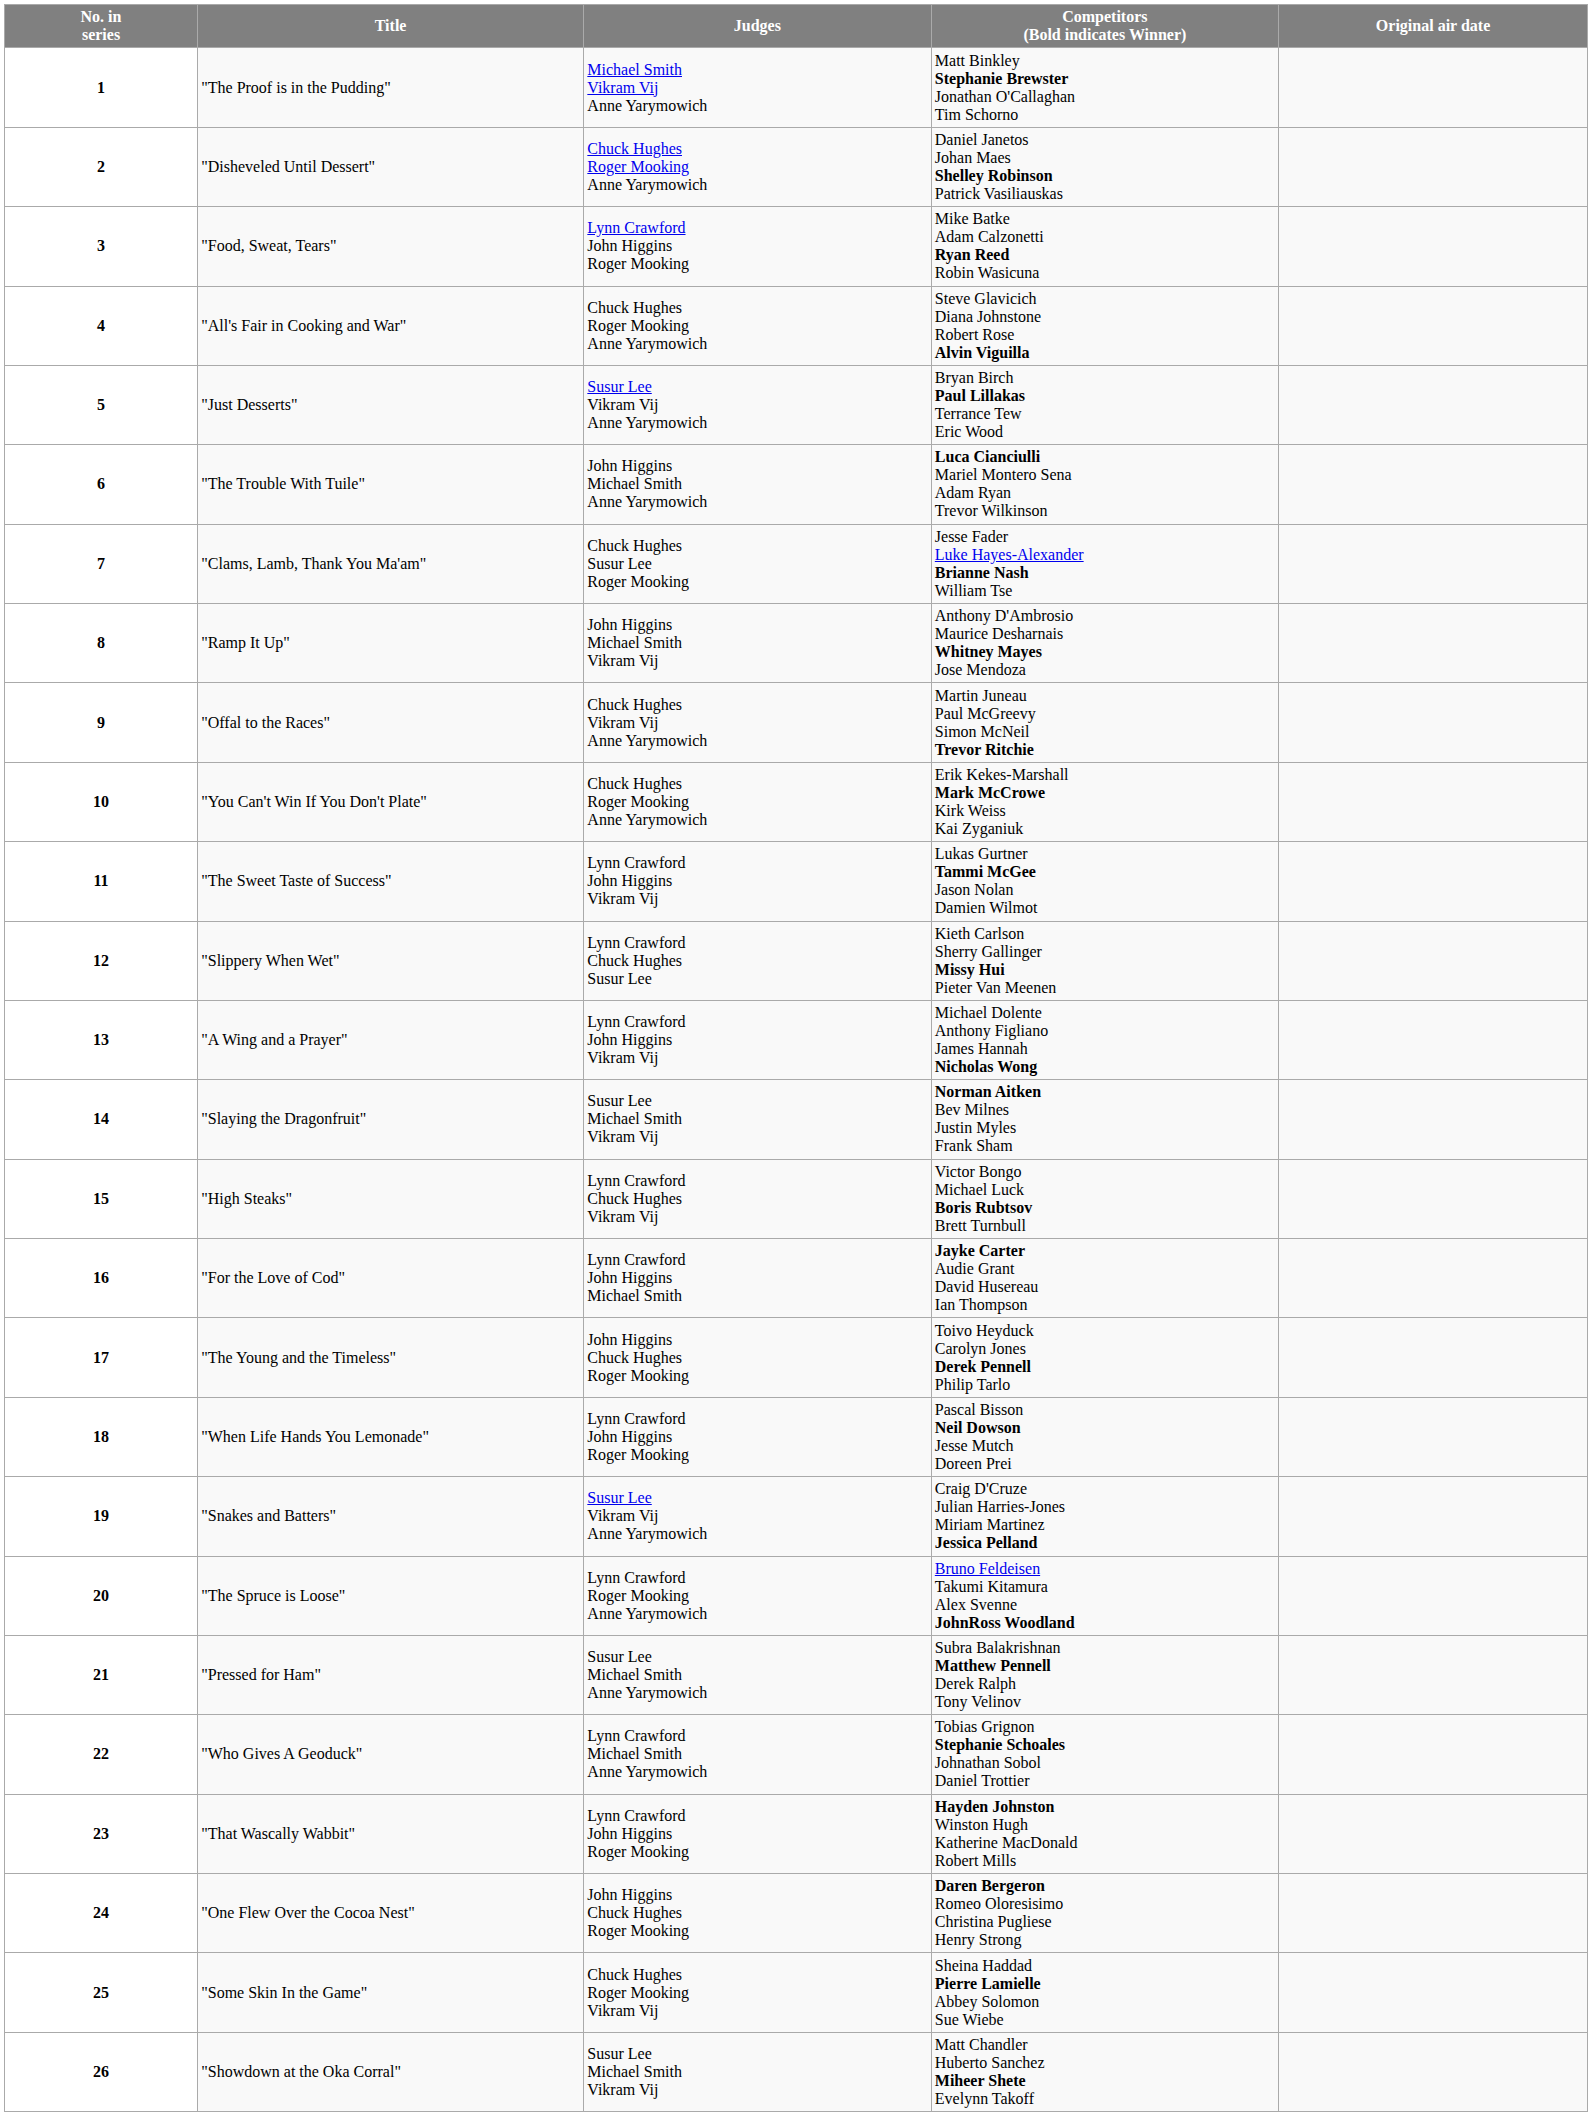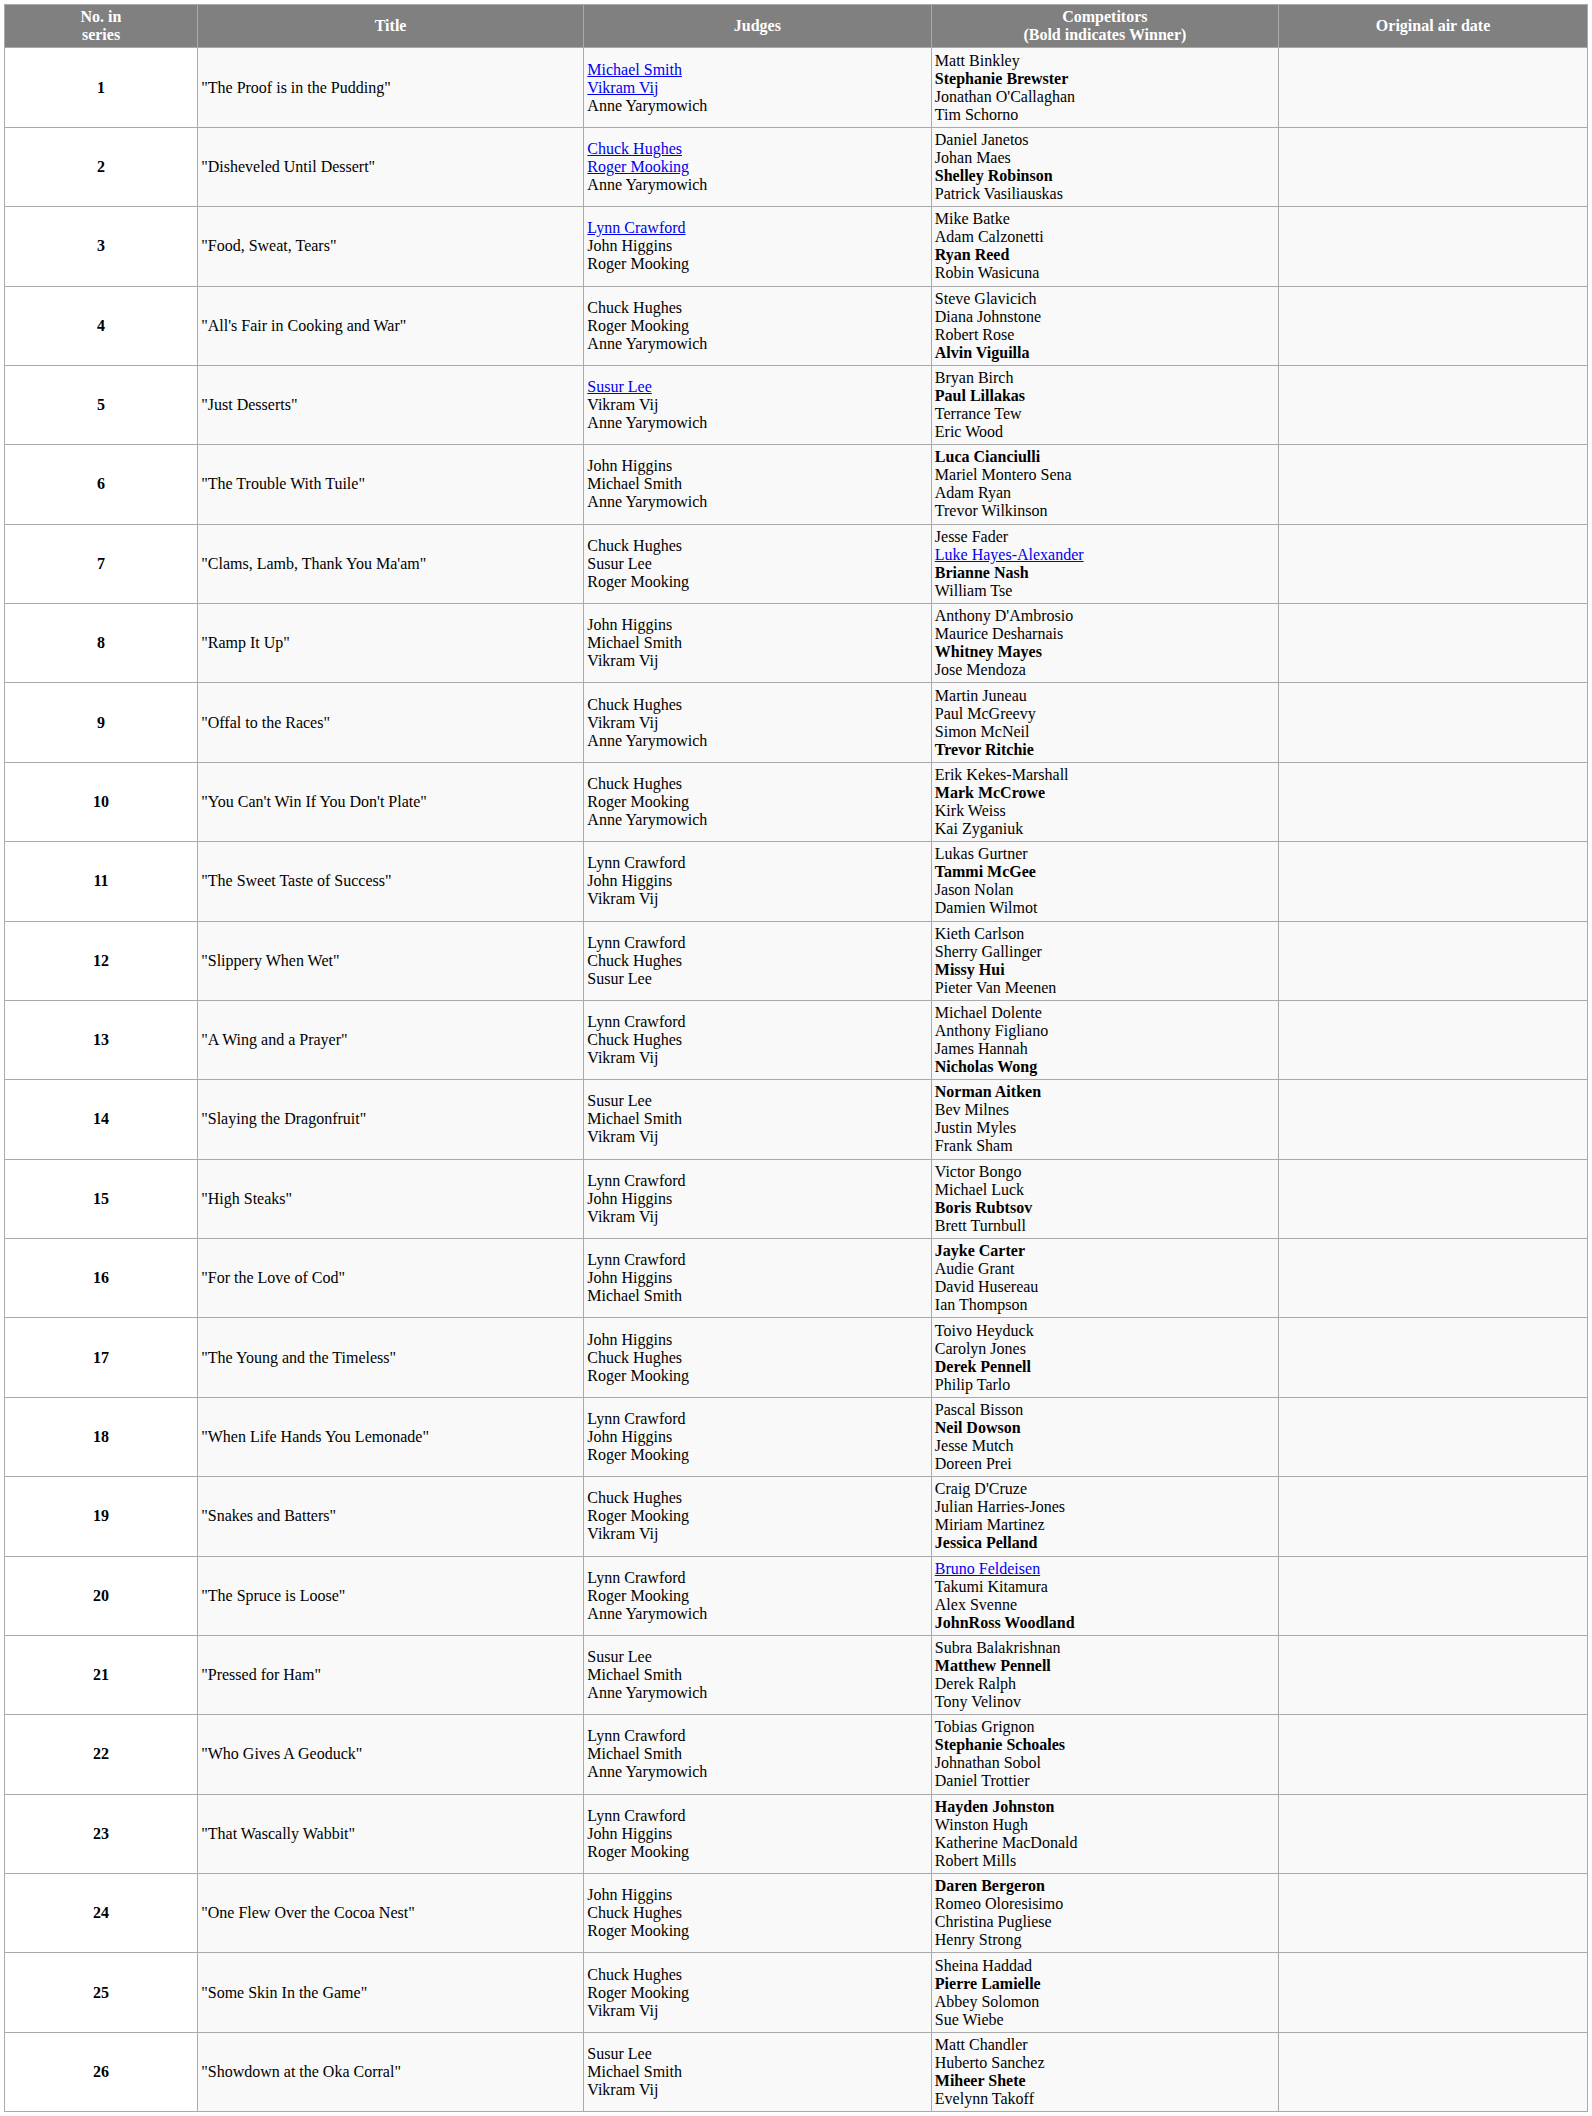13 | Judges: Lynn Crawford John Higgins Vikram Vij -> Lynn Crawford Chuck Hughes Vikram Vij
15 | Judges: Lynn Crawford Chuck Hughes Vikram Vij -> Lynn Crawford John Higgins Vikram Vij
19 | Judges: Susur Lee Vikram Vij Anne Yarymowich -> Chuck Hughes Roger Mooking Vikram Vij
